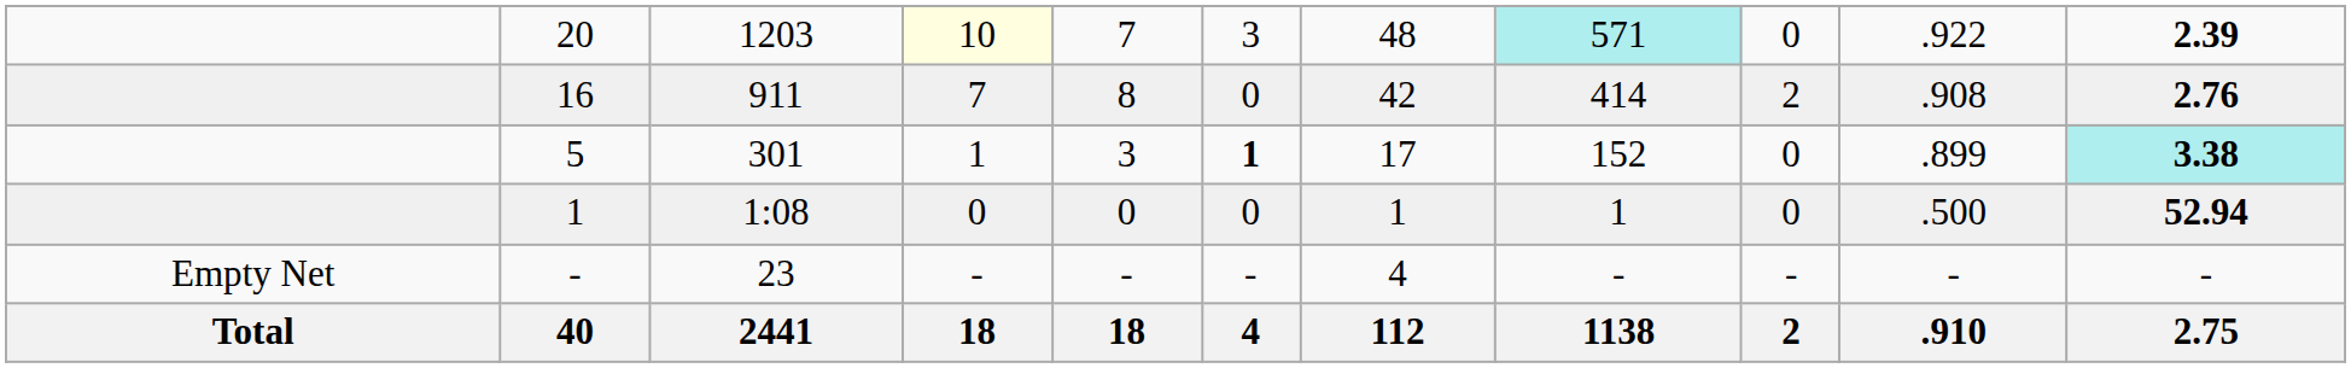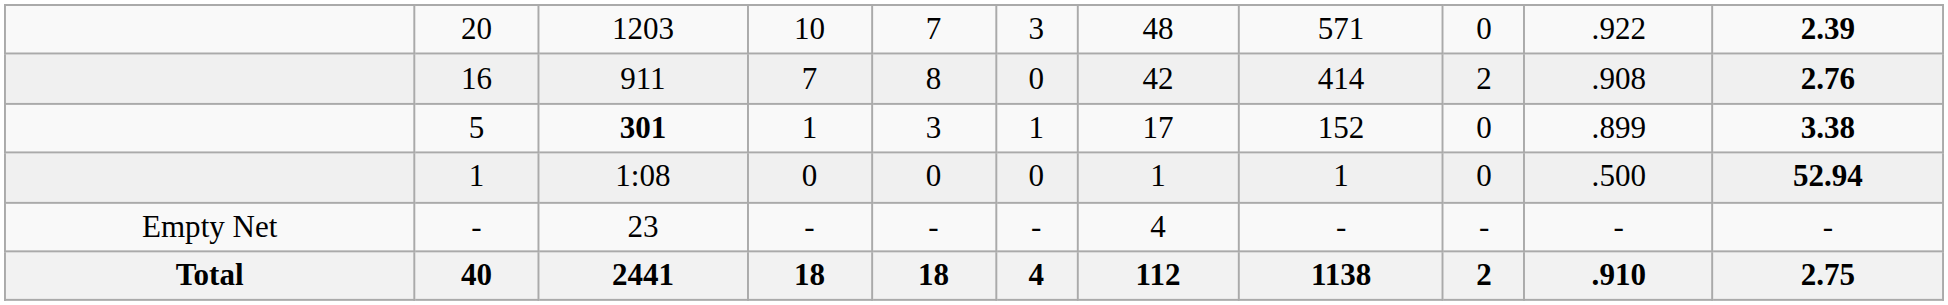20 | column 4: lightyellow background -> no background
20 | column 8: paleturquoise background -> no background
5 | column 3: normal -> bold
5 | column 6: bold -> normal
5 | column 11: paleturquoise background -> no background
